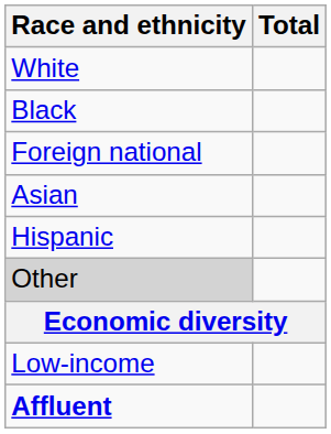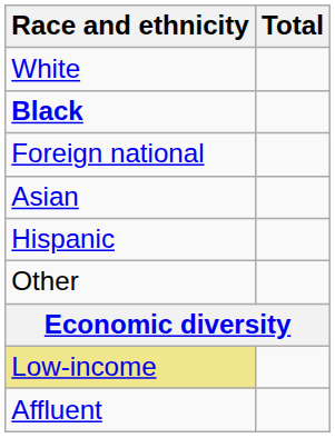Black | Race and ethnicity: normal -> bold
Other | Race and ethnicity: lightgrey background -> no background
Low-income | Race and ethnicity: no background -> khaki background
Affluent | Race and ethnicity: bold -> normal
